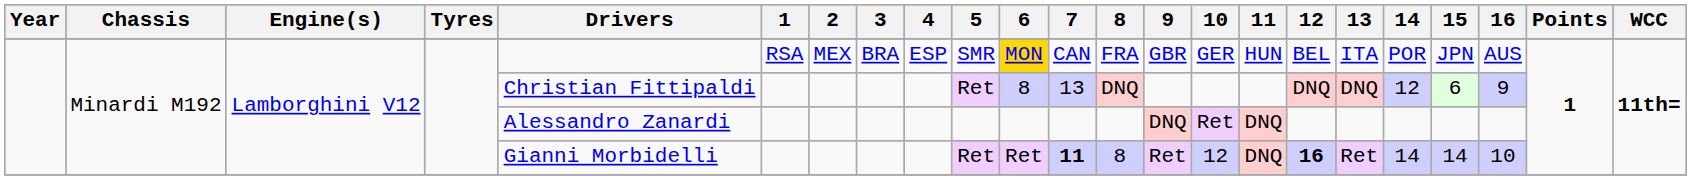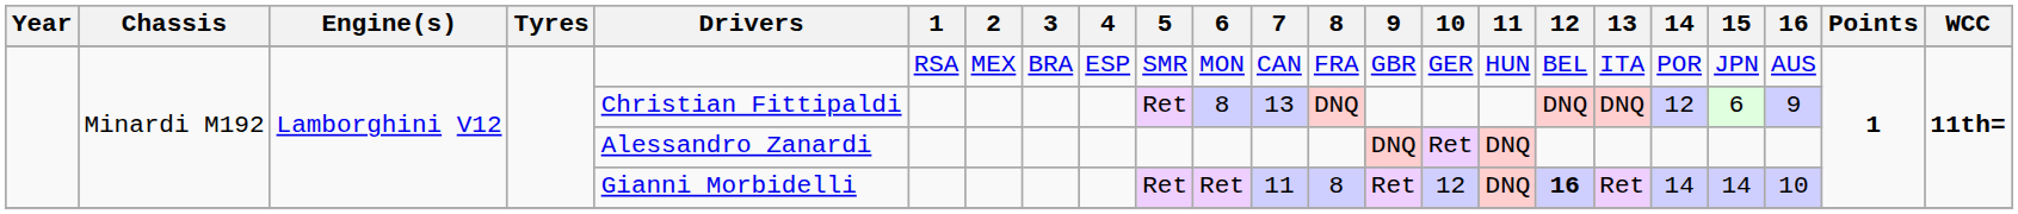row 2 | 6: gold background -> no background
row 5 | 7: bold -> normal
